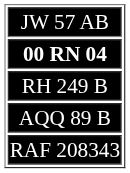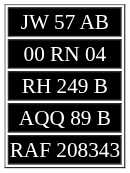row 2 | column 1: bold -> normal
